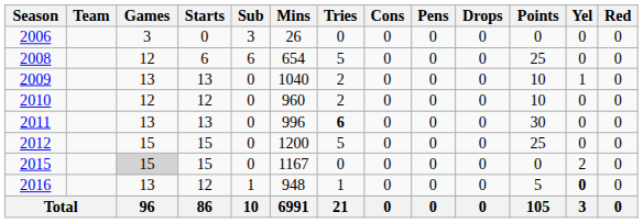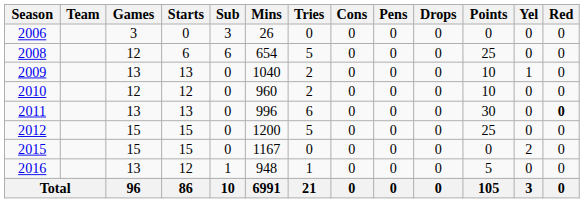2011 | Tries: bold -> normal
2011 | Red: normal -> bold
2015 | Games: lightgrey background -> no background
2016 | Yel: bold -> normal
